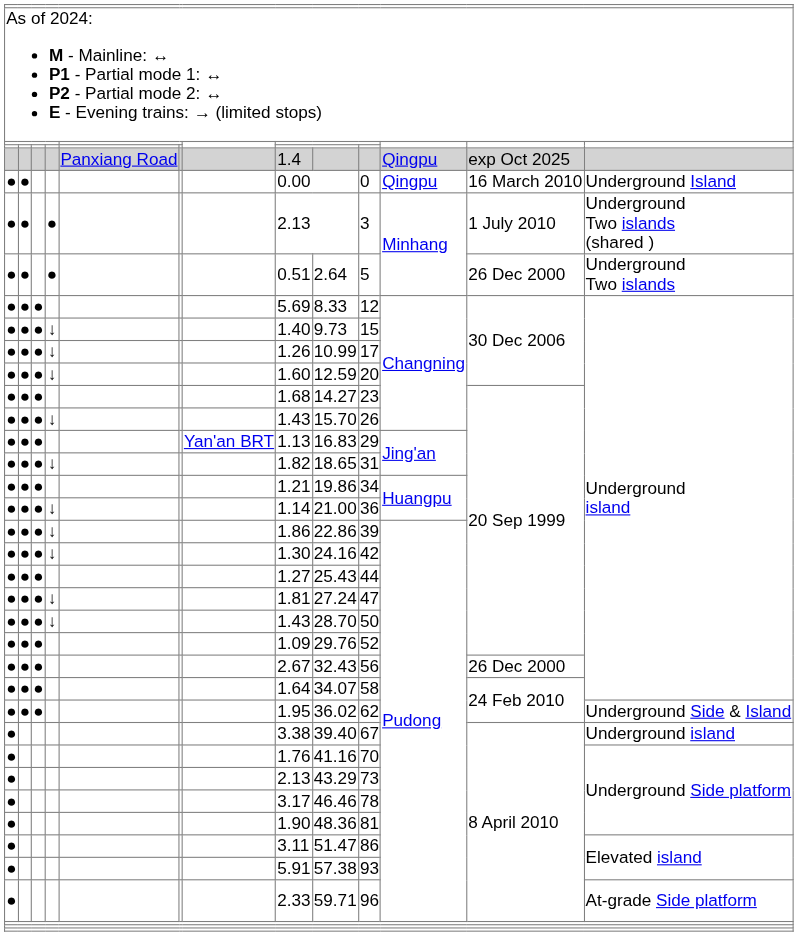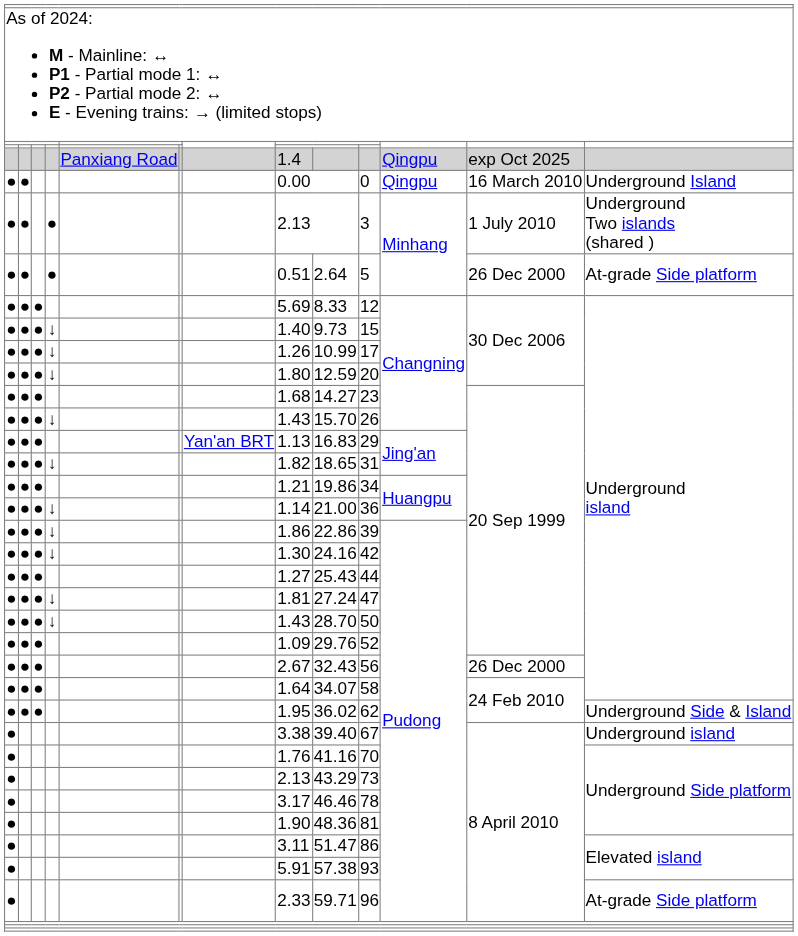row 8 | column 13: Underground Two islands -> At-grade Side platform
row 12 | column 8: 1.60 -> 1.80
